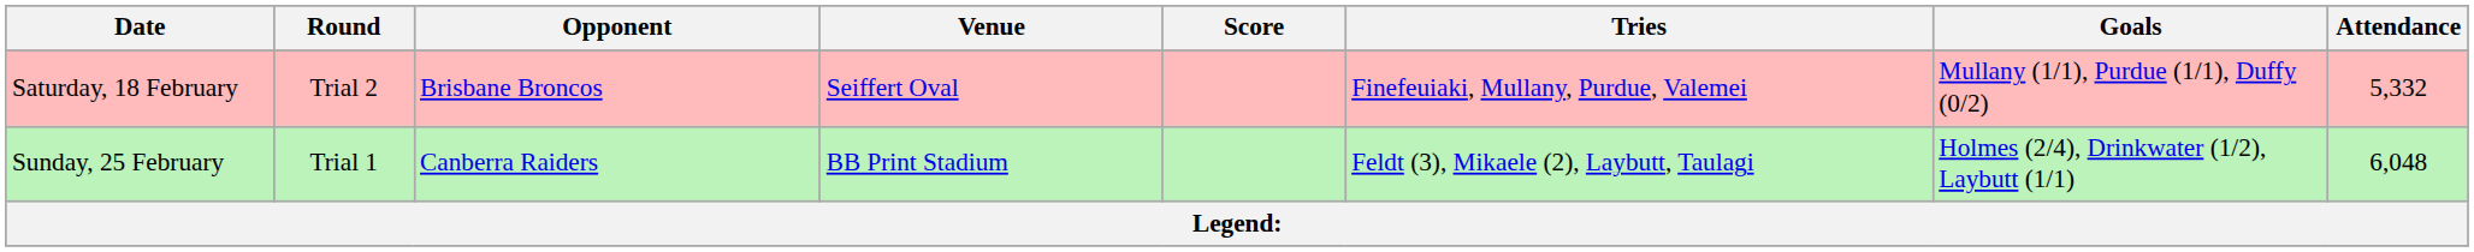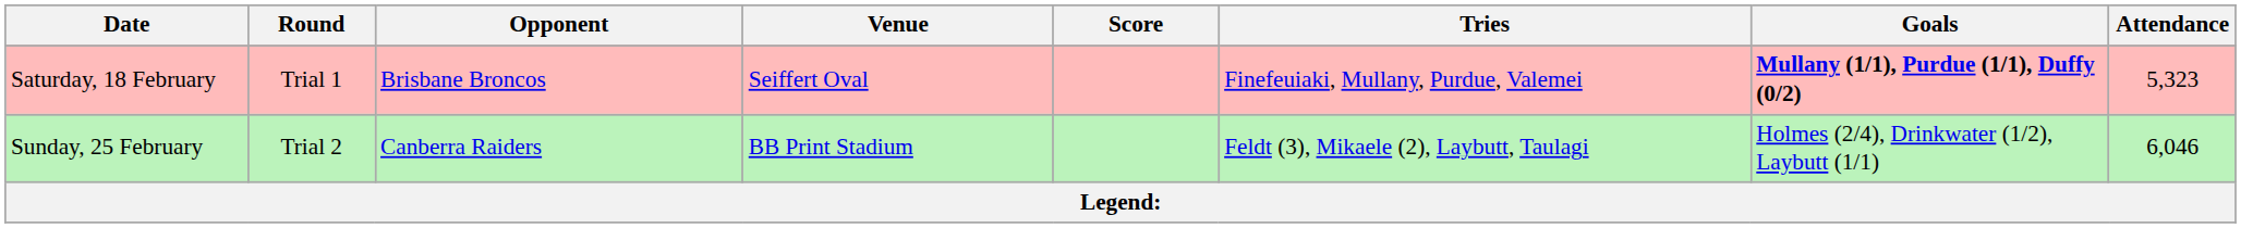Saturday, 18 February | Round: Trial 2 -> Trial 1
Saturday, 18 February | Goals: normal -> bold
Saturday, 18 February | Attendance: 5,332 -> 5,323
Sunday, 25 February | Round: Trial 1 -> Trial 2
Sunday, 25 February | Attendance: 6,048 -> 6,046
